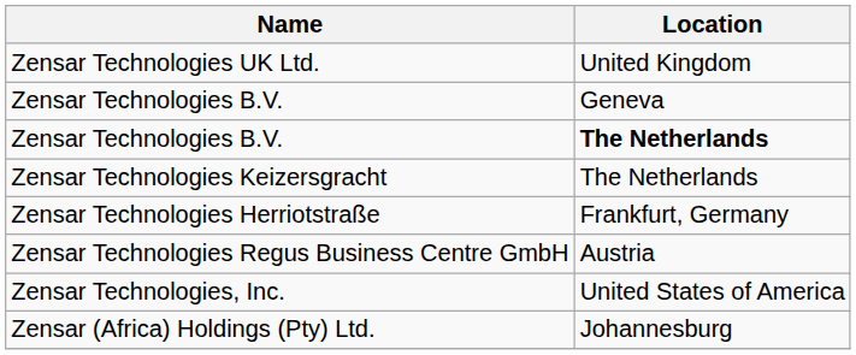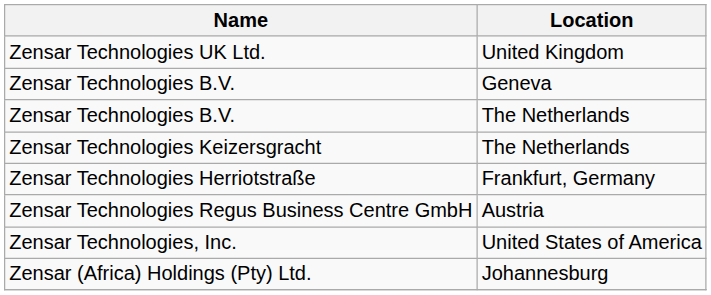row 4 | Location: bold -> normal
